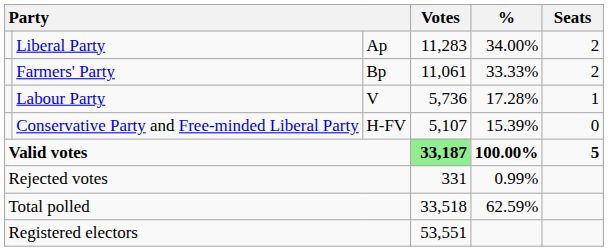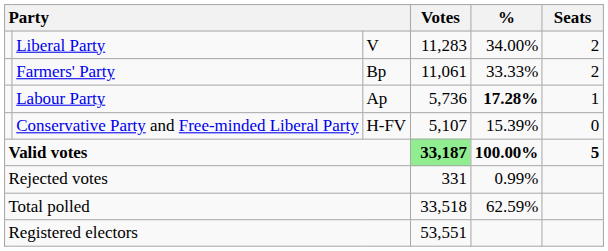Liberal Party | column 3: Ap -> V
Labour Party | column 3: V -> Ap
Labour Party | %: normal -> bold
